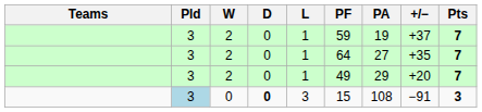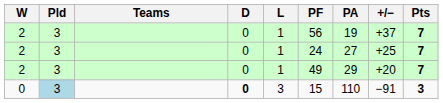columns swapped: Teams <-> W
row 2 | PF: 59 -> 56
row 3 | PF: 64 -> 24
row 3 | +/−: +35 -> +25
row 5 | PA: 108 -> 110
